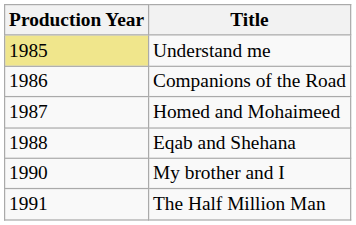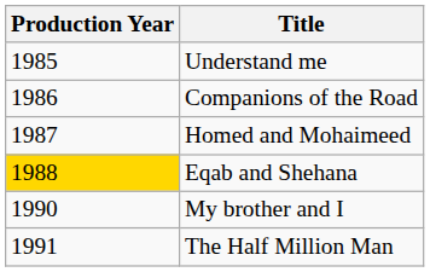Understand me | Production Year: khaki background -> no background
Eqab and Shehana | Production Year: no background -> gold background
